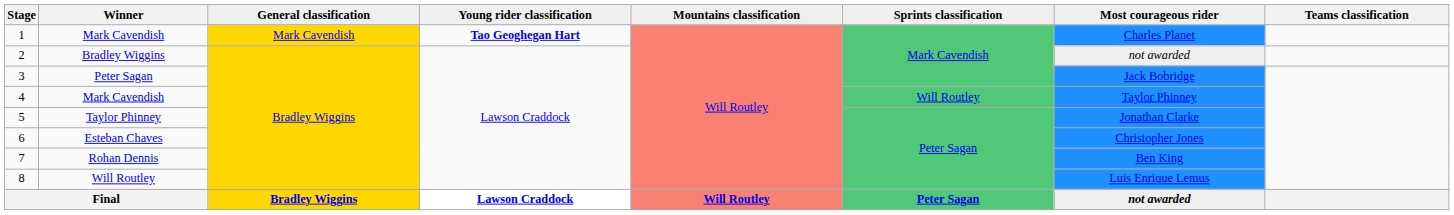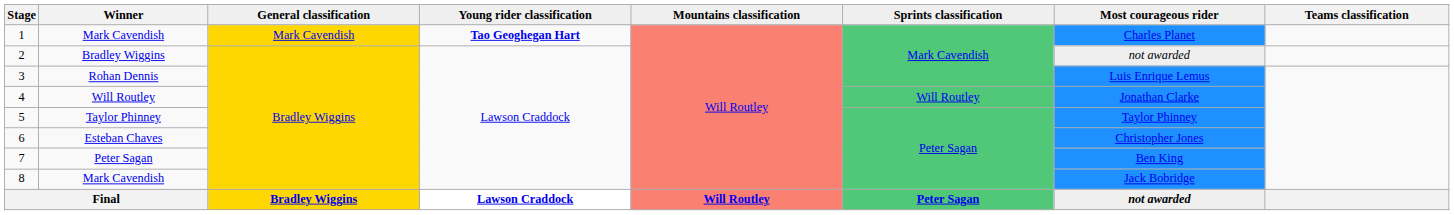3 | Winner: Peter Sagan -> Rohan Dennis
3 | Most courageous rider: Jack Bobridge -> Luis Enrique Lemus
4 | Winner: Mark Cavendish -> Will Routley
4 | Most courageous rider: Taylor Phinney -> Jonathan Clarke
5 | Most courageous rider: Jonathan Clarke -> Taylor Phinney
7 | Winner: Rohan Dennis -> Peter Sagan
8 | Winner: Will Routley -> Mark Cavendish
8 | Most courageous rider: Luis Enrique Lemus -> Jack Bobridge
